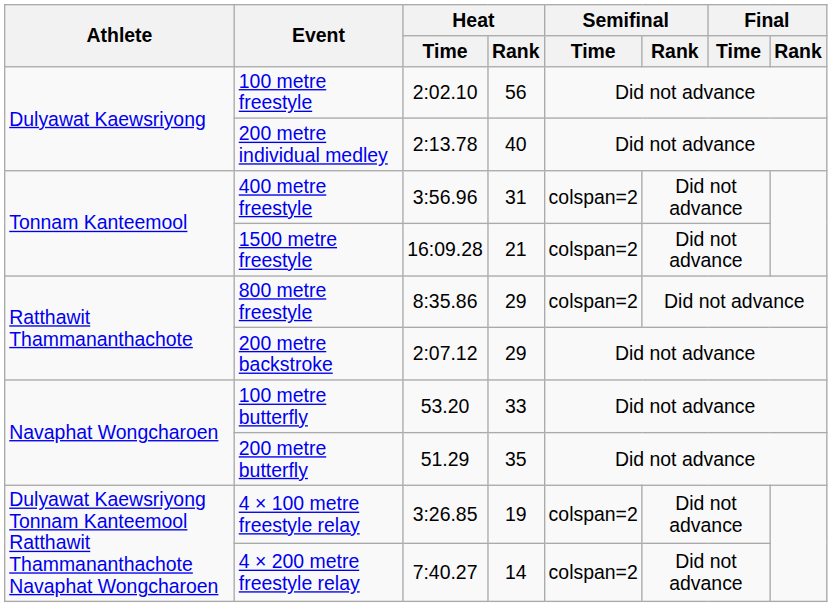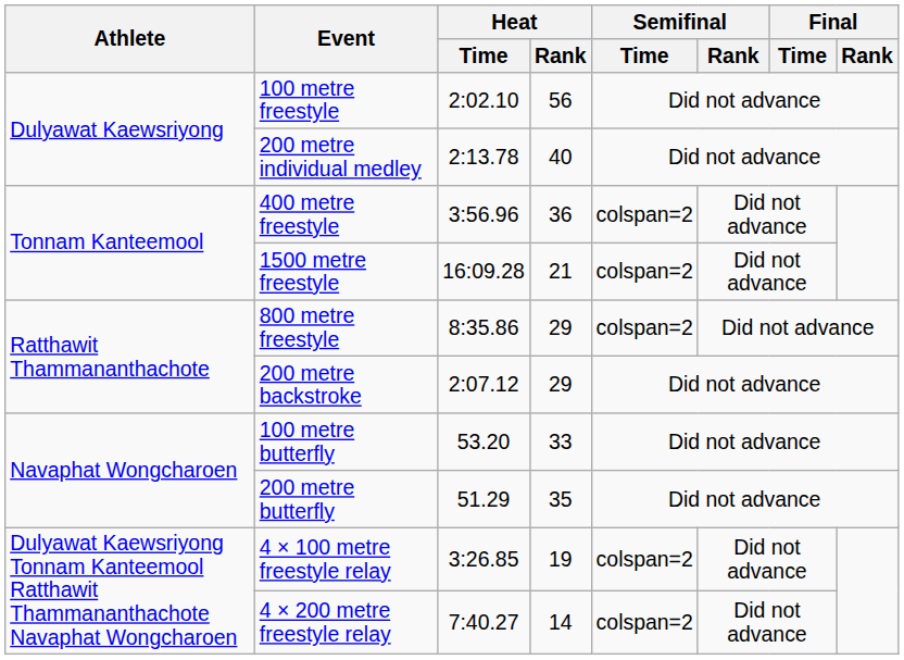400 metre freestyle | Heat / Rank: 31 -> 36
